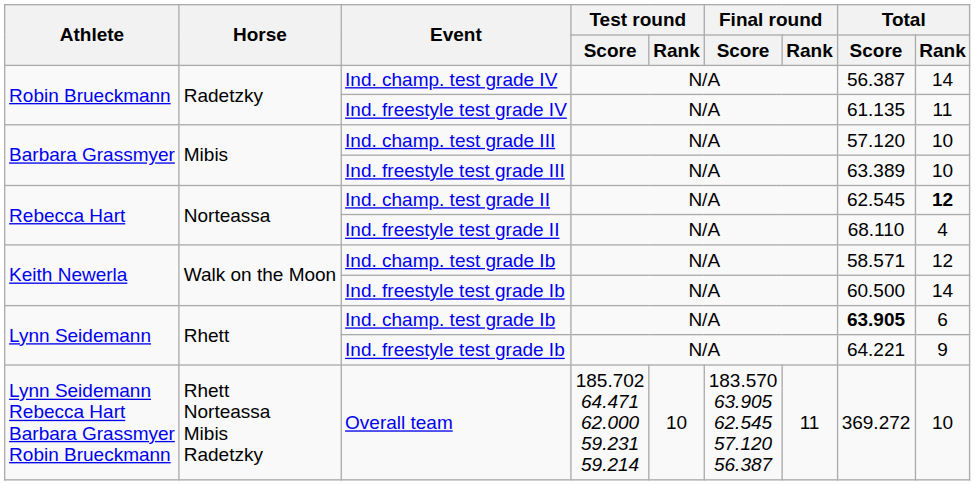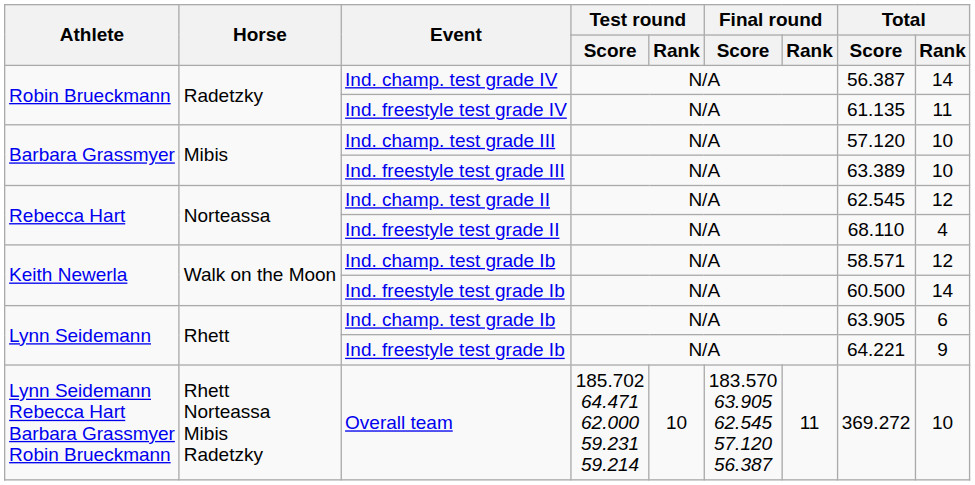Ind. champ. test grade II | Total / Rank: bold -> normal
Lynn Seidemann / Ind. champ. test grade Ib | Total / Score: bold -> normal
